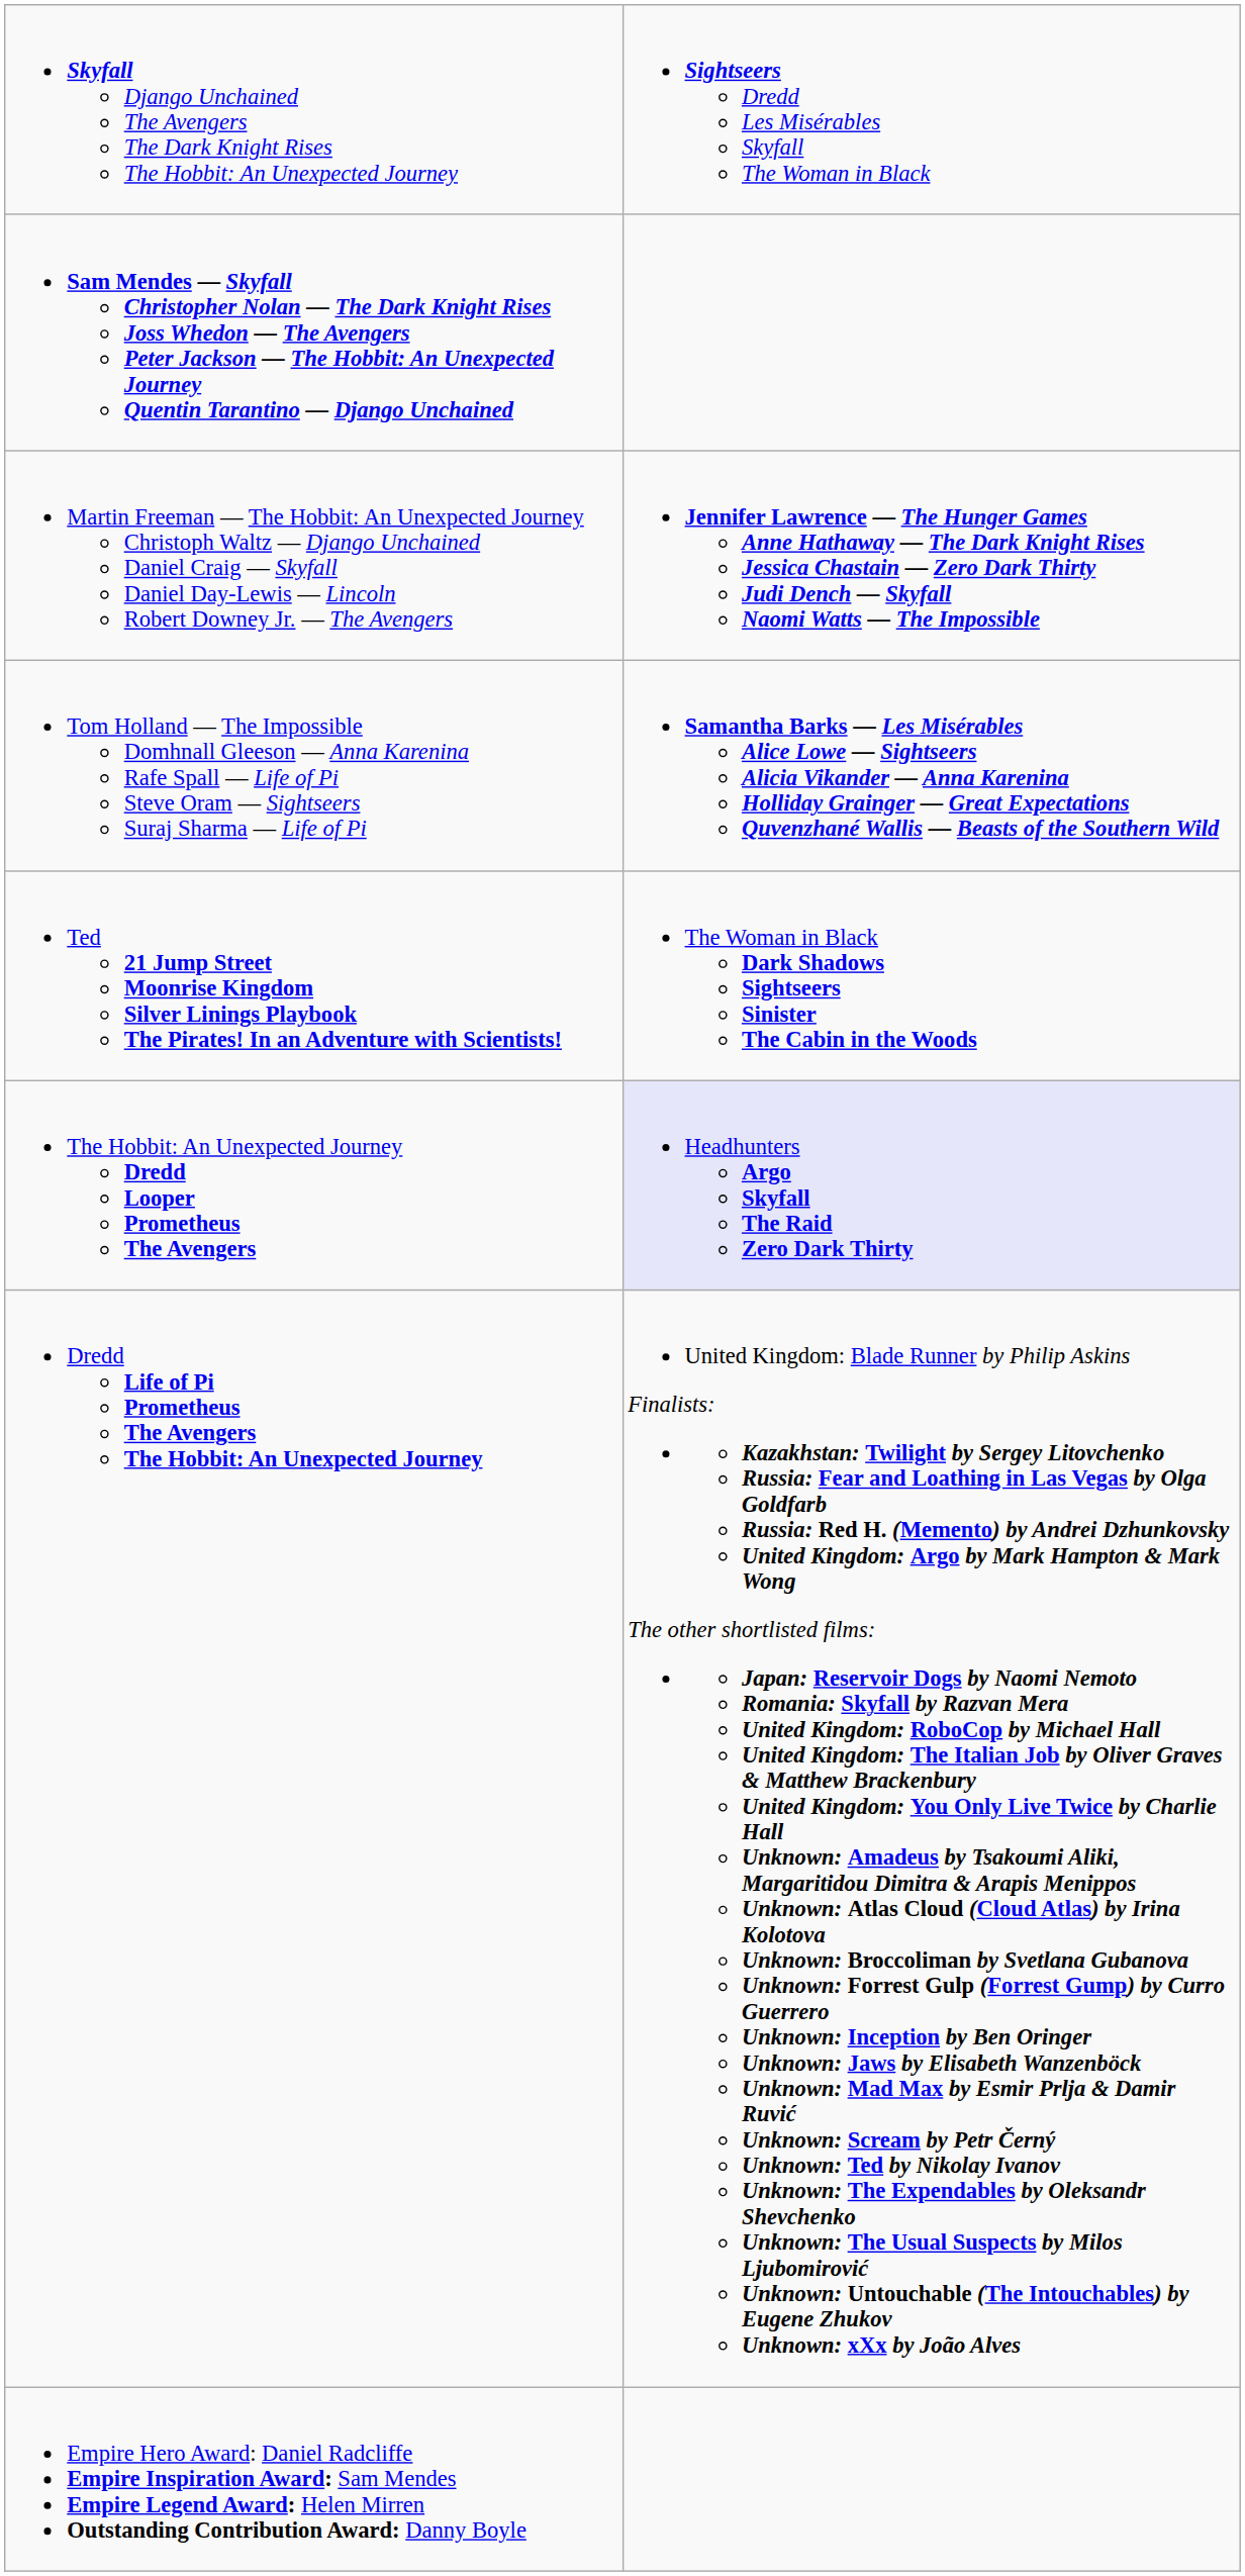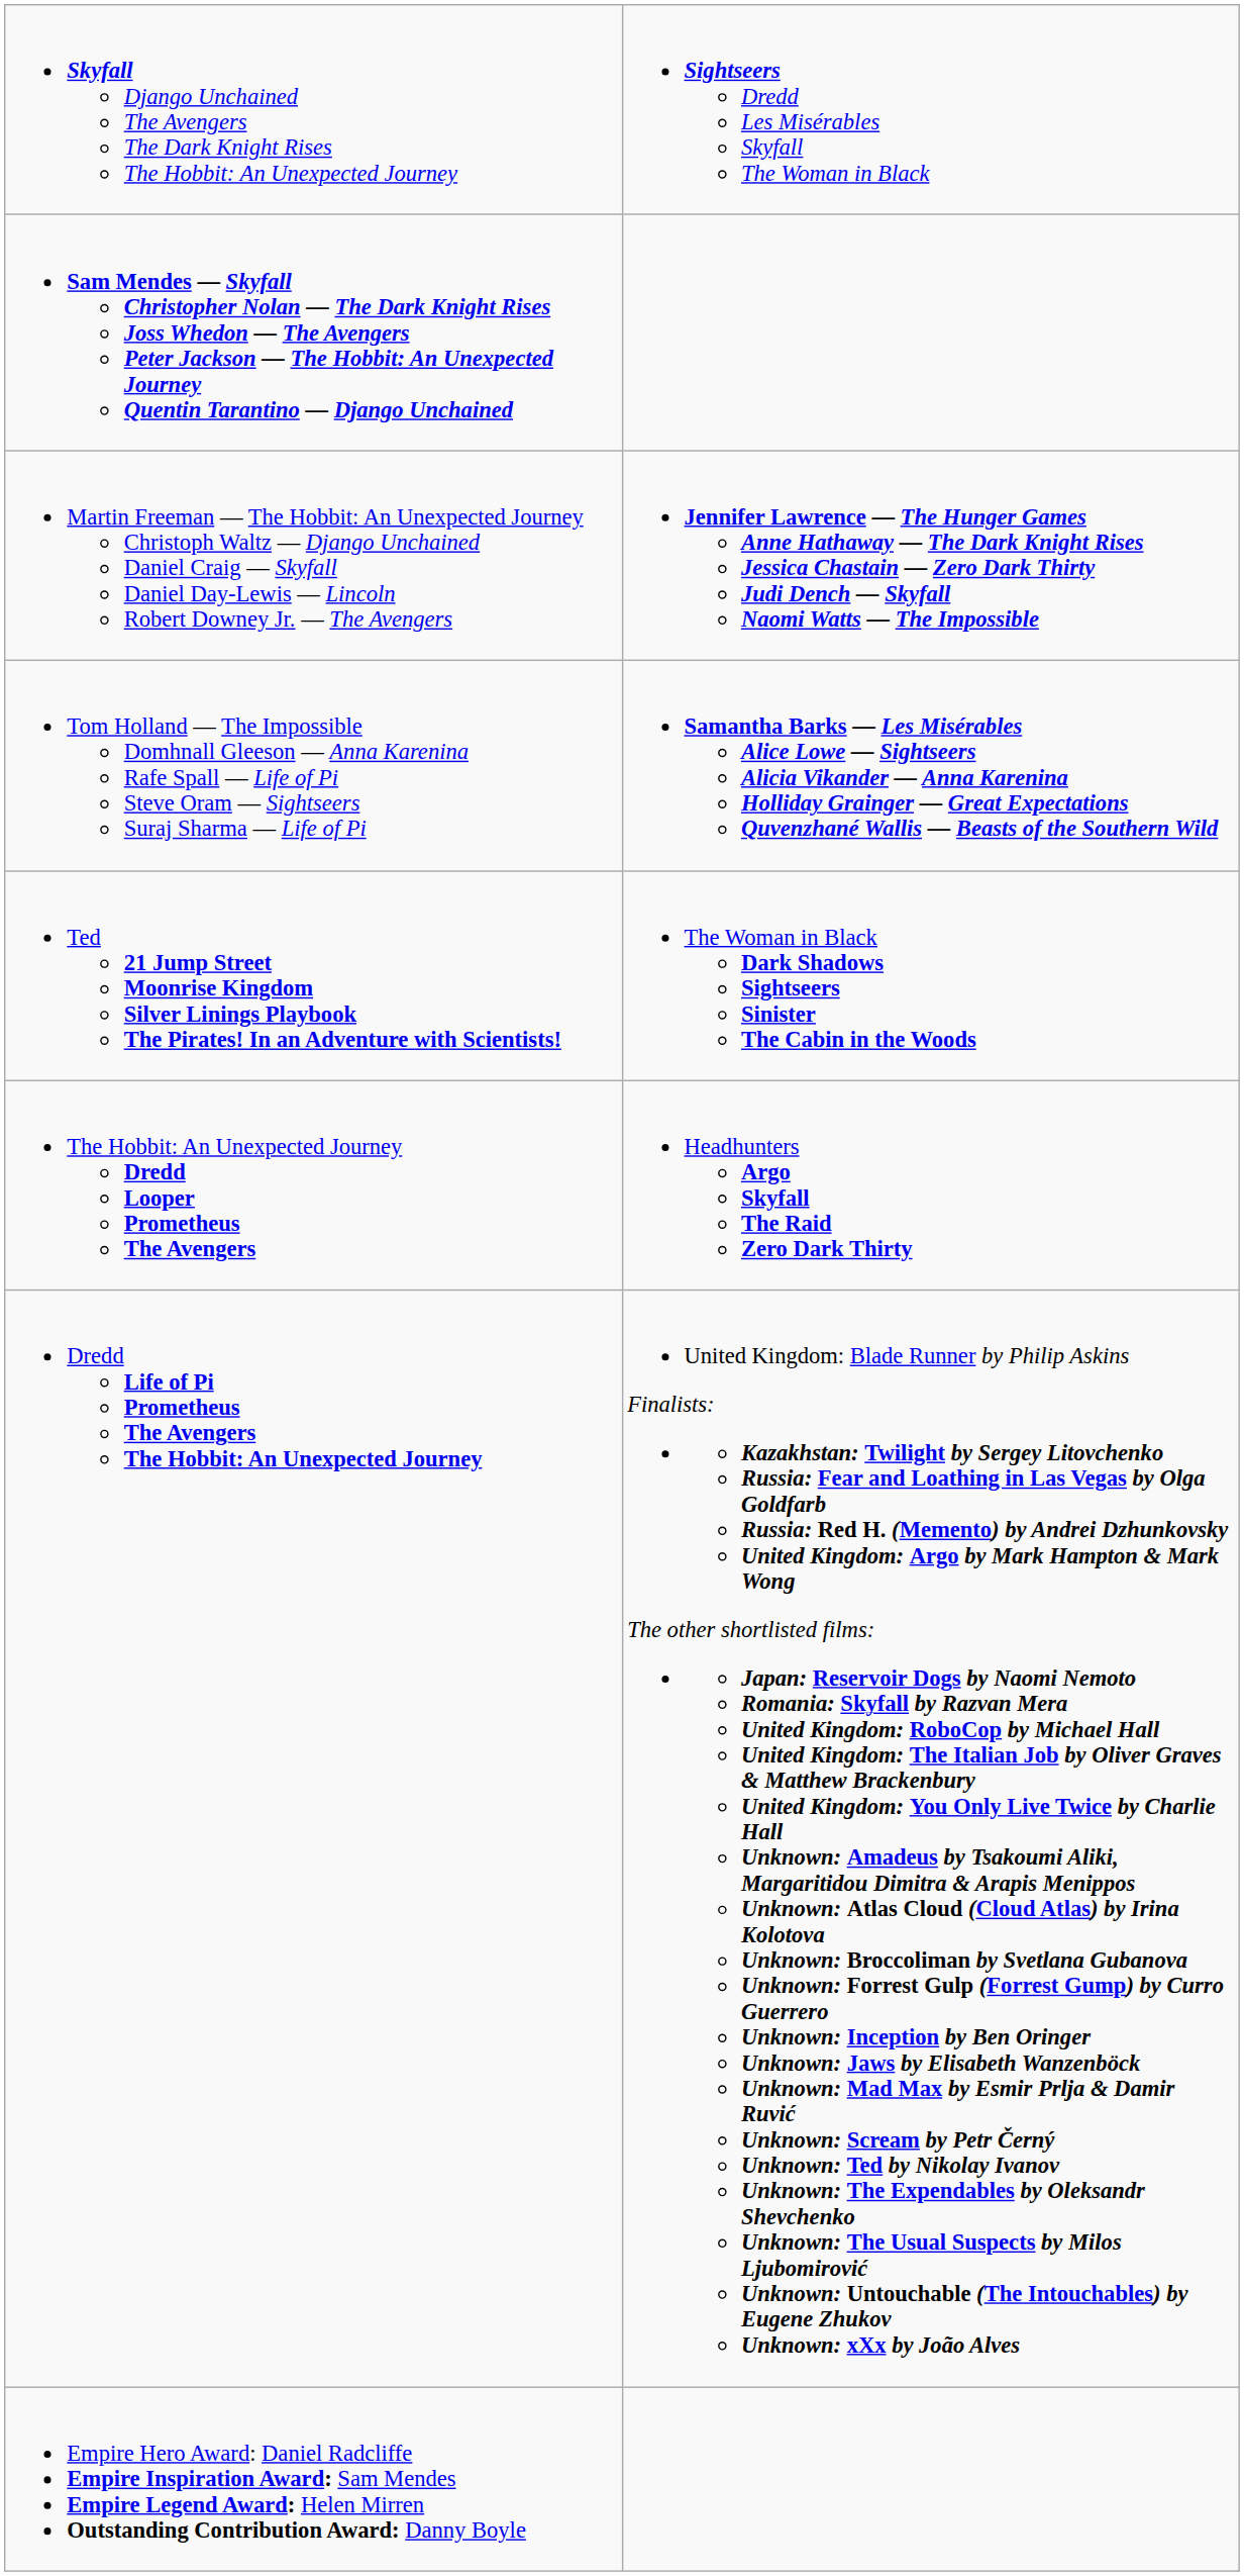row 6 | column 2: lavender background -> no background
